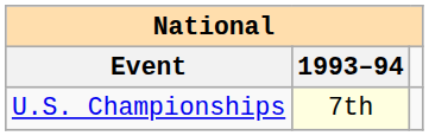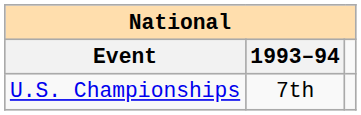U.S. Championships | 1993–94: lightyellow background -> no background
